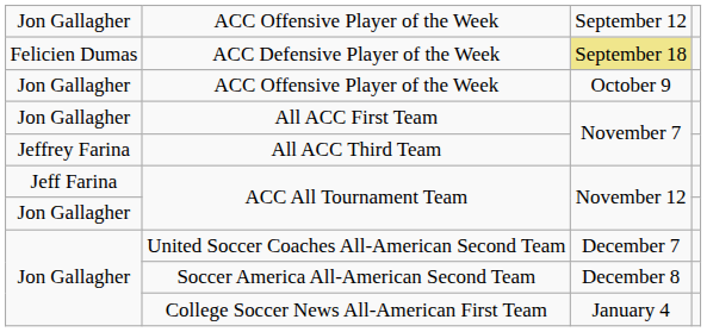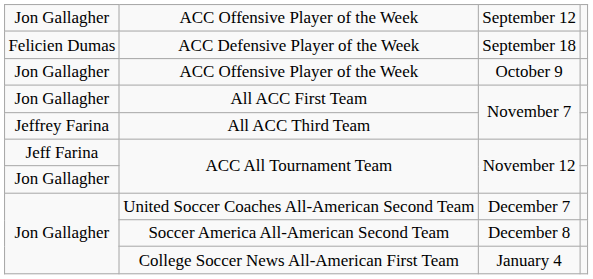ACC Defensive Player of the Week | column 3: khaki background -> no background
